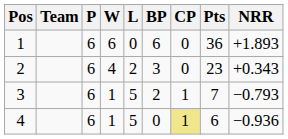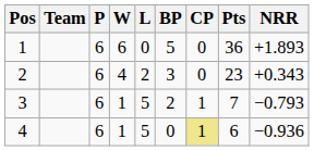row 2 | BP: 6 -> 5
